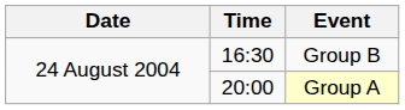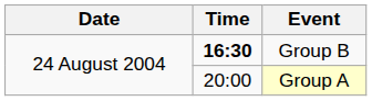Group B | Time: normal -> bold
